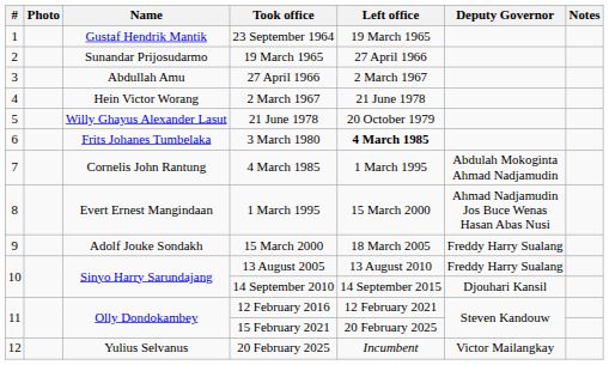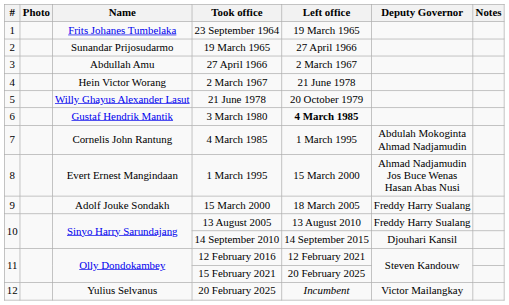23 September 1964 | Name: Gustaf Hendrik Mantik -> Frits Johanes Tumbelaka
3 March 1980 | Name: Frits Johanes Tumbelaka -> Gustaf Hendrik Mantik
